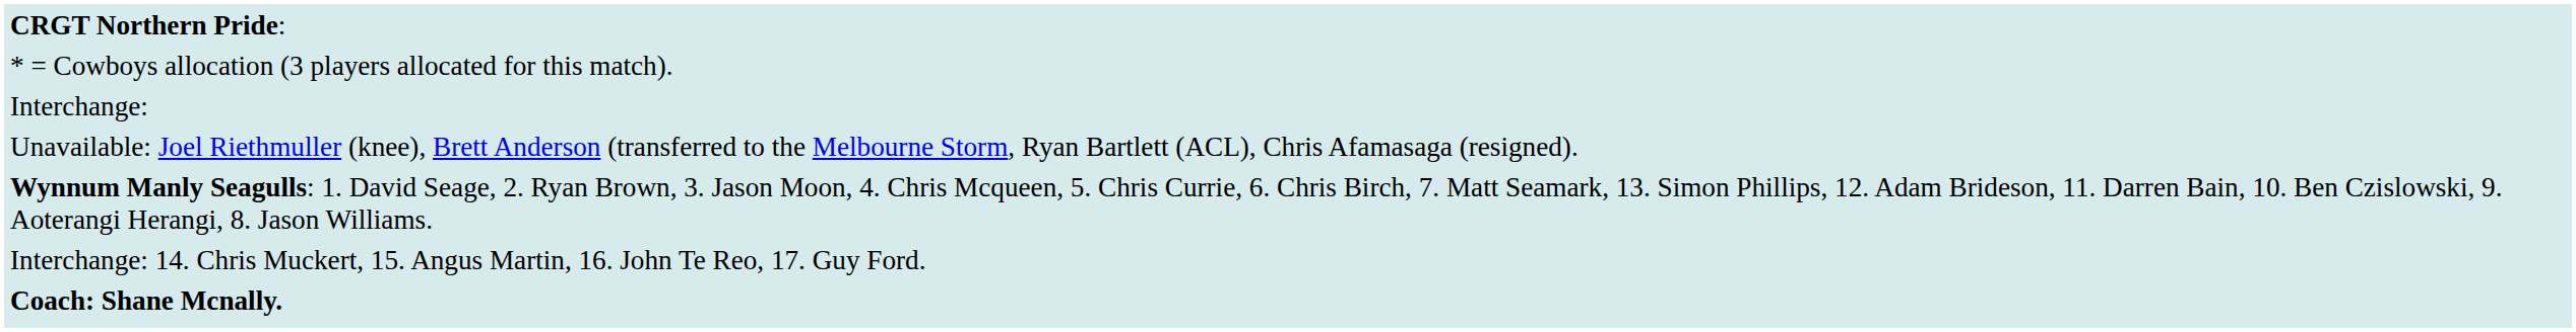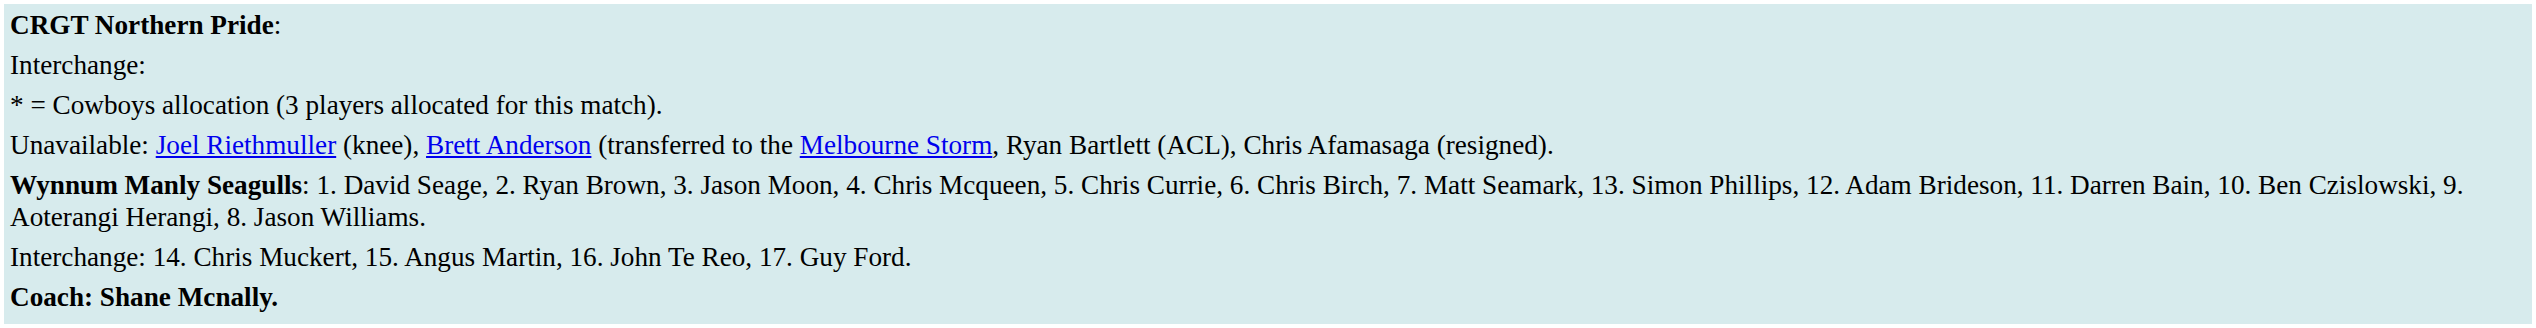row 2 | column 1: * = Cowboys allocation (3 players allocated for this match). -> Interchange:
row 3 | column 1: Interchange: -> * = Cowboys allocation (3 players allocated for this match).
